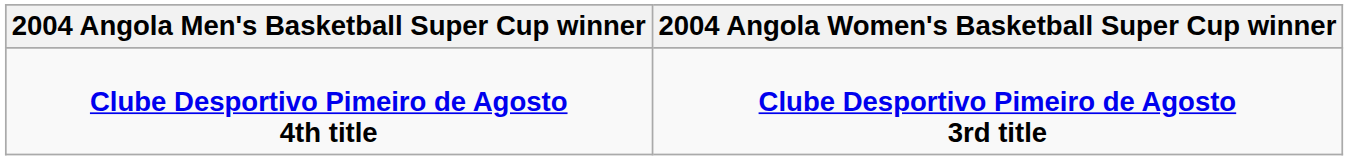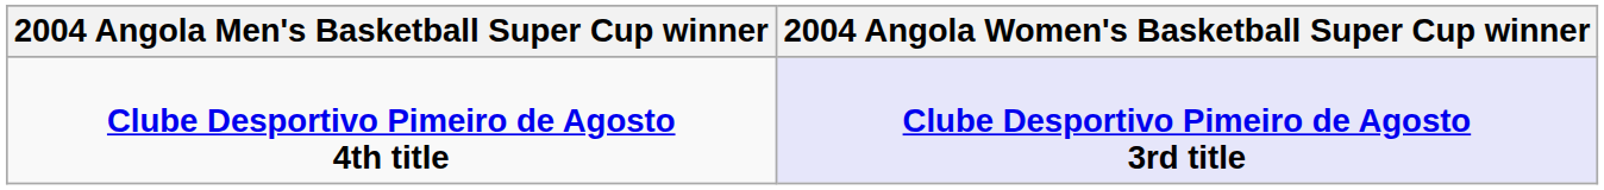Clube Desportivo Pimeiro de Agosto 4th title | 2004 Angola Women's Basketball Super Cup winner: no background -> lavender background
